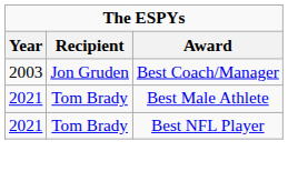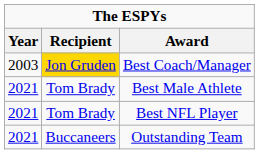Best Coach/Manager | Recipient: no background -> gold background
+ row: 2021 | Buccaneers | Outstanding Team
